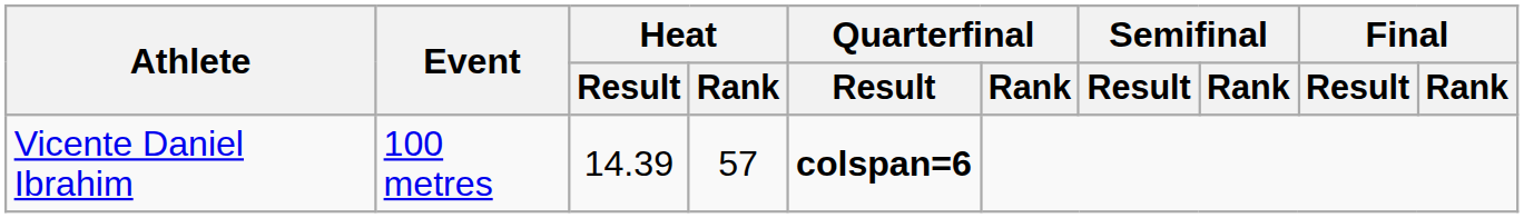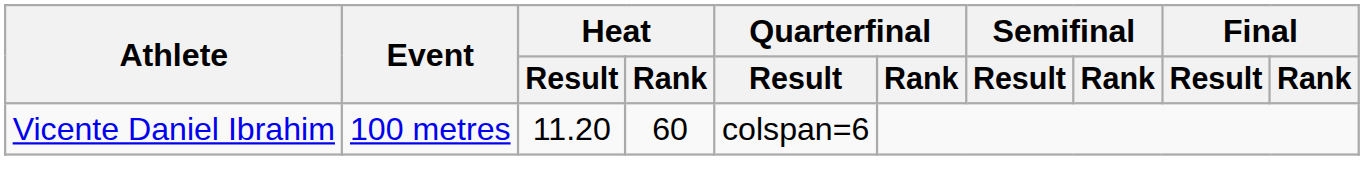Vicente Daniel Ibrahim | Heat / Result: 14.39 -> 11.20
Vicente Daniel Ibrahim | Heat / Rank: 57 -> 60
Vicente Daniel Ibrahim | Quarterfinal / Result: bold -> normal
